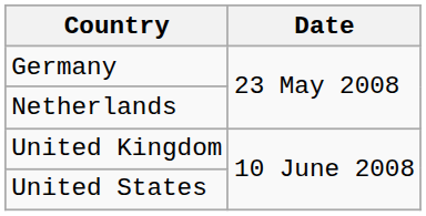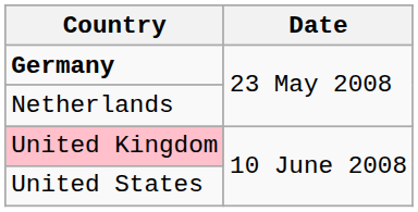Germany | Country: normal -> bold
United Kingdom | Country: no background -> pink background
